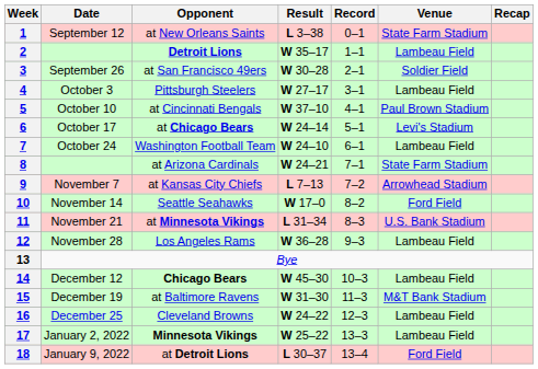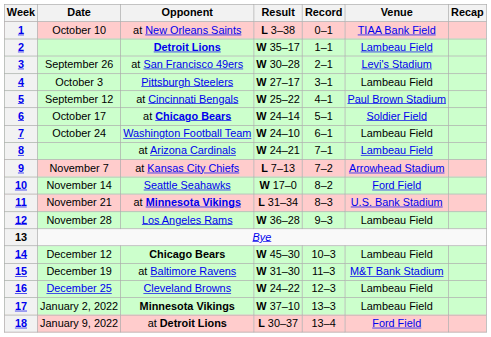1 | Date: September 12 -> October 10
1 | Venue: State Farm Stadium -> TIAA Bank Field
3 | Venue: Soldier Field -> Levi's Stadium
5 | Date: October 10 -> September 12
5 | Result: W 37–10 -> W 25–22
6 | Venue: Levi's Stadium -> Soldier Field
8 | Venue: State Farm Stadium -> Lambeau Field
17 | Result: W 25–22 -> W 37–10
